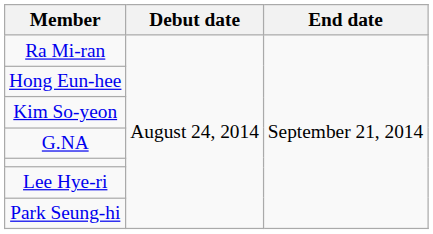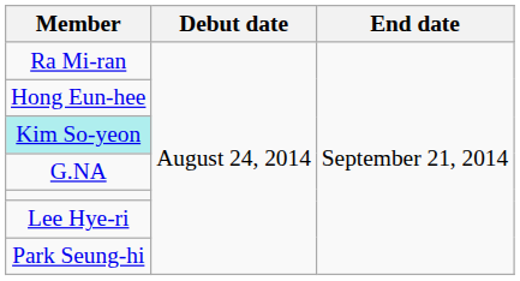Kim So-yeon | Member: no background -> paleturquoise background
